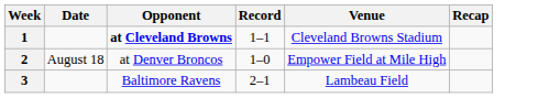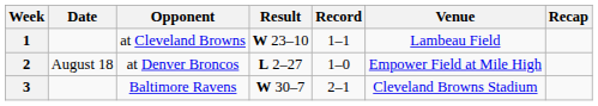+ column: Result | W 23–10 | L 2–27 | W 30–7
1 | Opponent: bold -> normal
1 | Venue: Cleveland Browns Stadium -> Lambeau Field
3 | Venue: Lambeau Field -> Cleveland Browns Stadium
